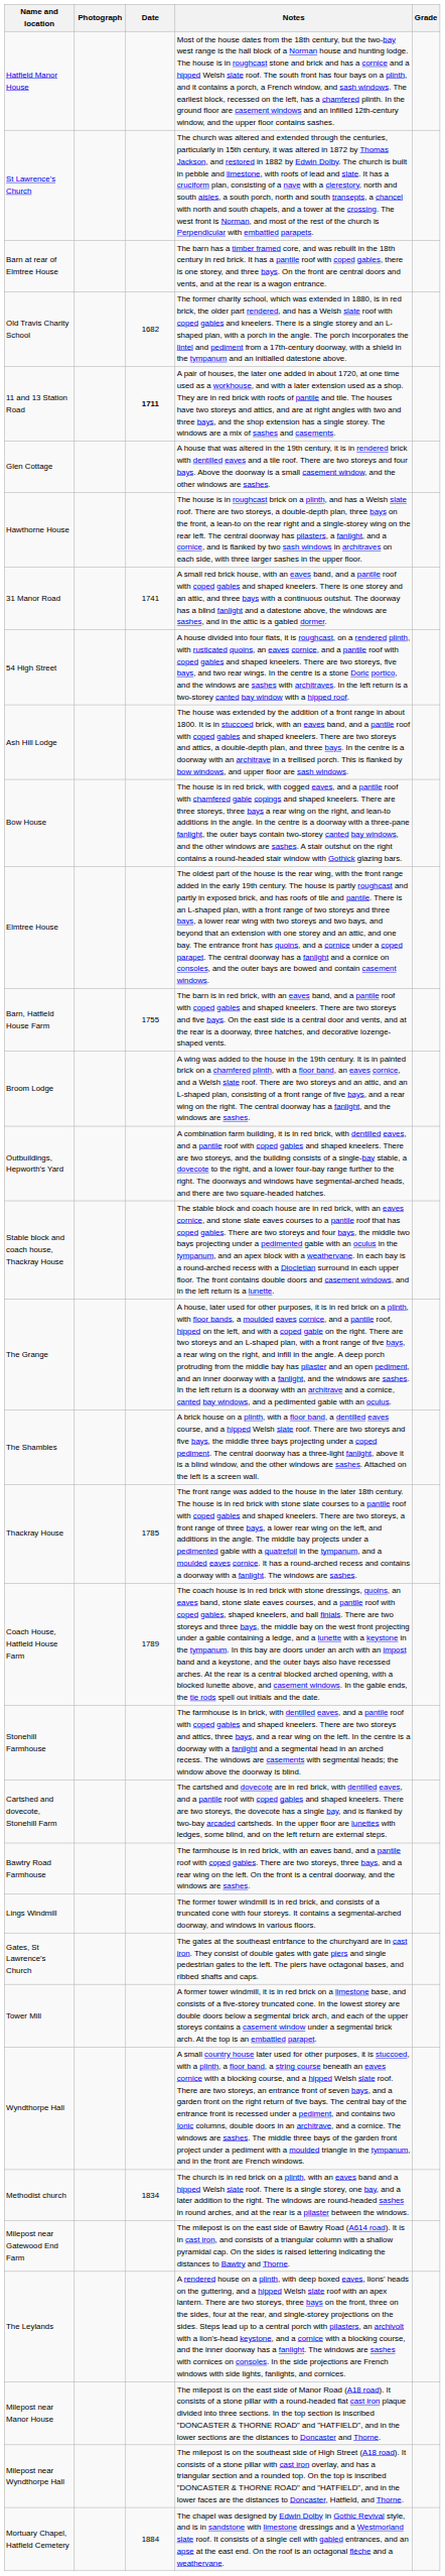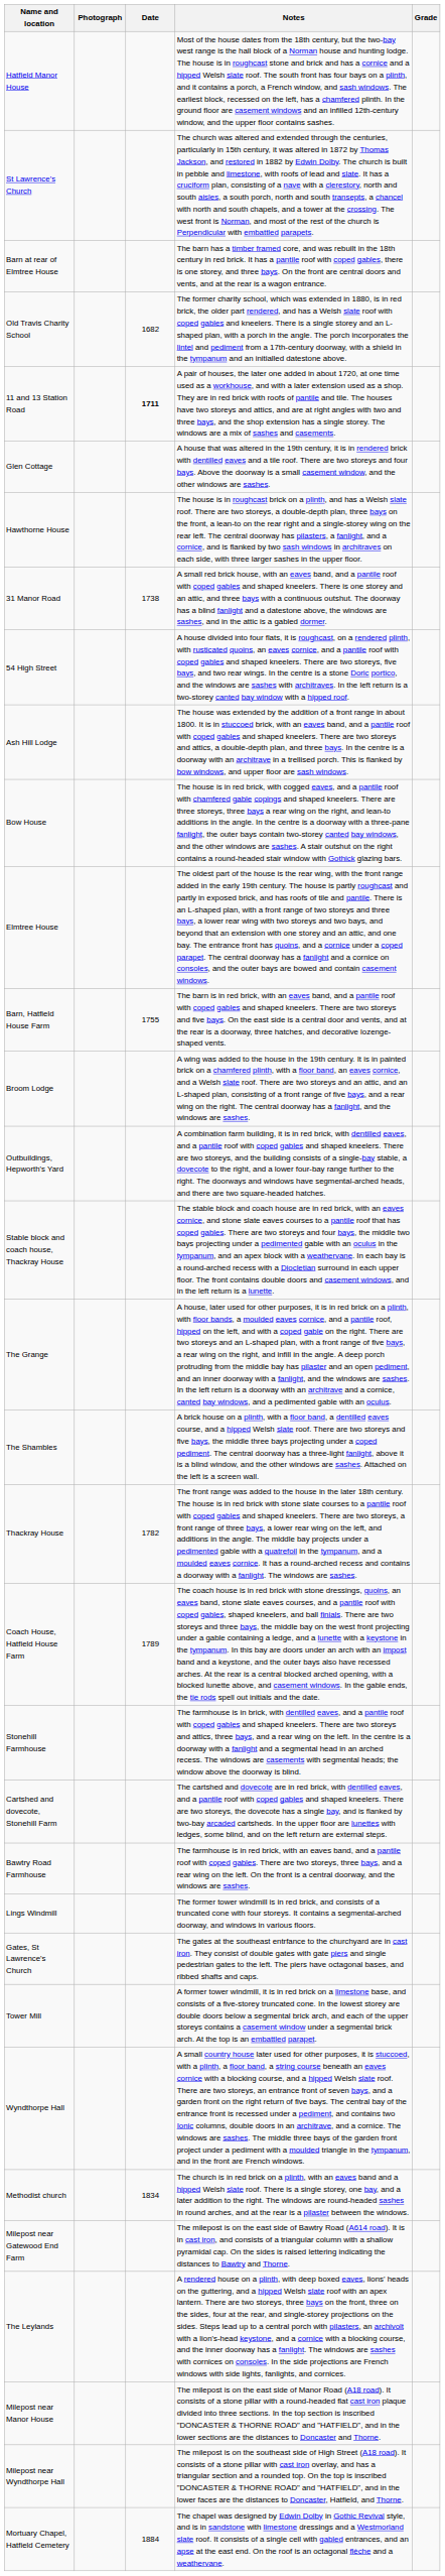31 Manor Road | Date: 1741 -> 1738
Thackray House | Date: 1785 -> 1782
